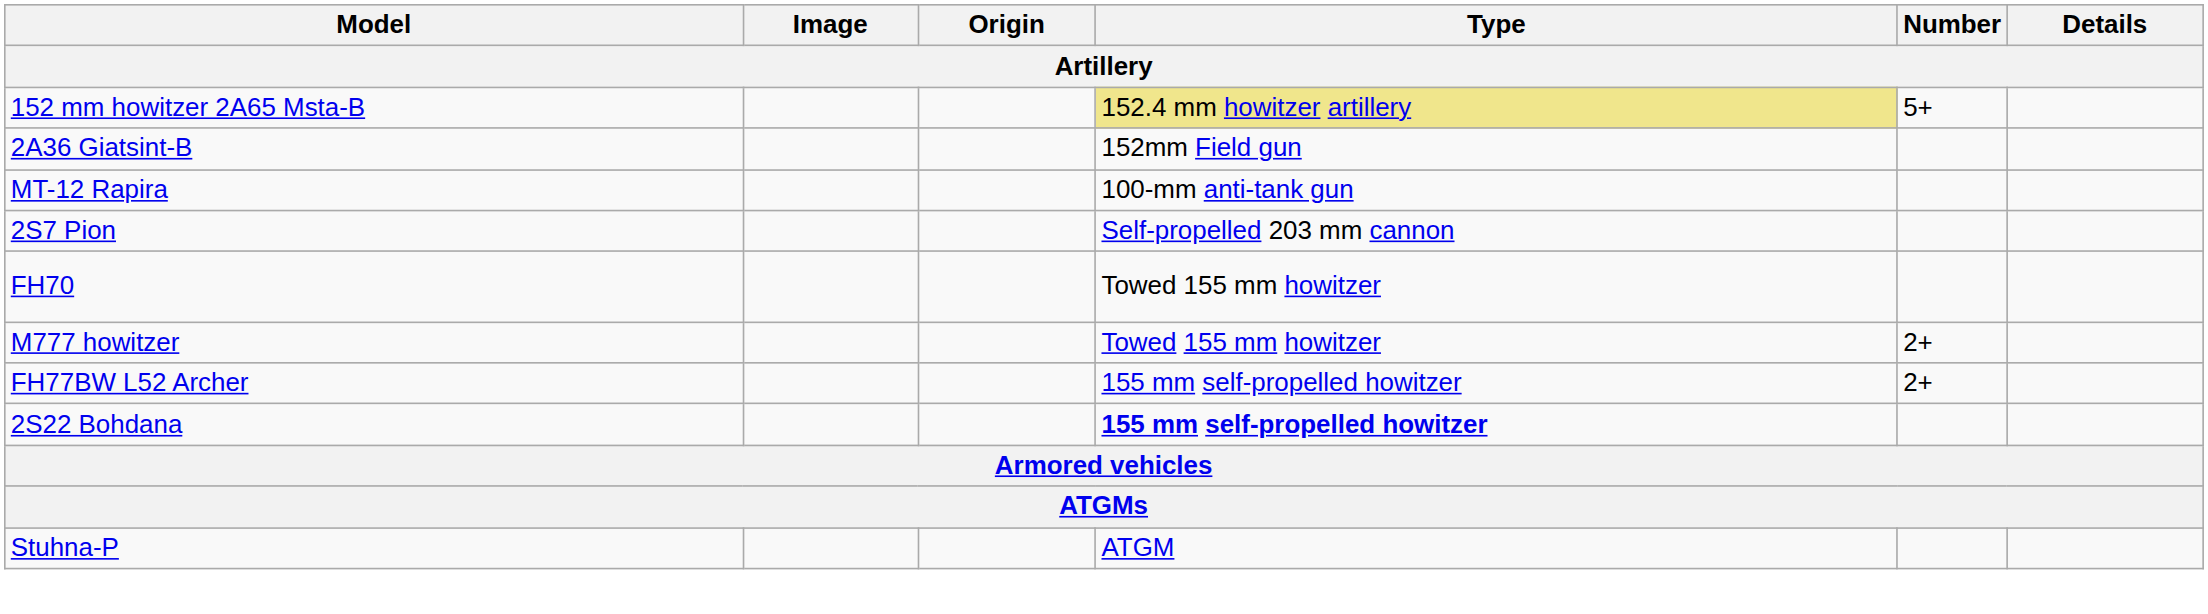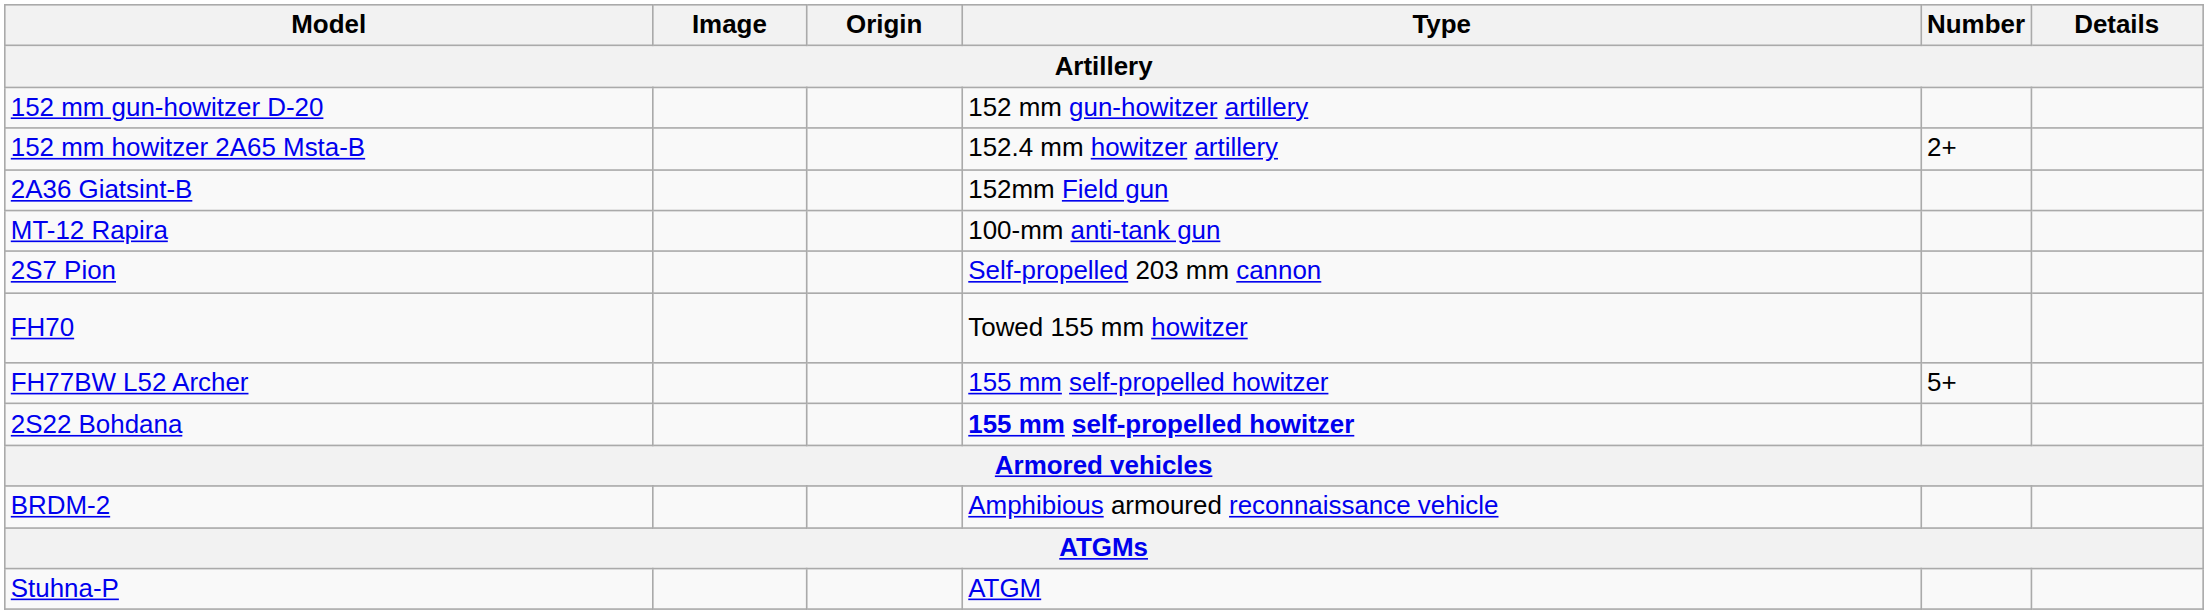+ row: 152 mm gun-howitzer D-20 | 152 mm gun-howitzer artillery
152 mm howitzer 2A65 Msta-B | Type: khaki background -> no background
152 mm howitzer 2A65 Msta-B | Number: 5+ -> 2+
- row: M777 howitzer | Towed 155 mm howitzer | 2+
FH77BW L52 Archer | Number: 2+ -> 5+
+ row: BRDM-2 | Amphibious armoured reconnaissance vehicle
